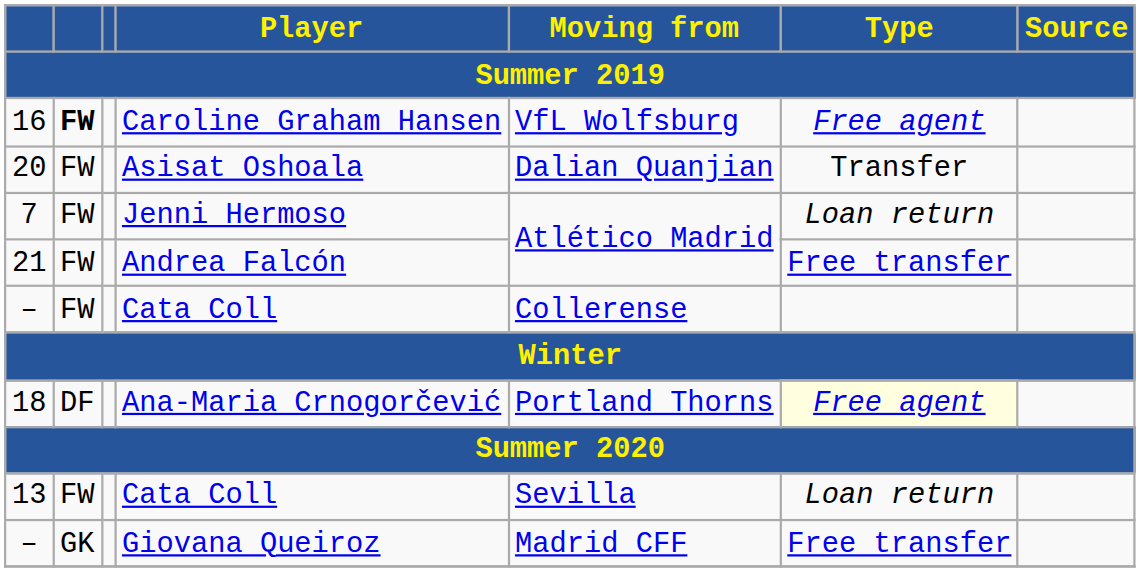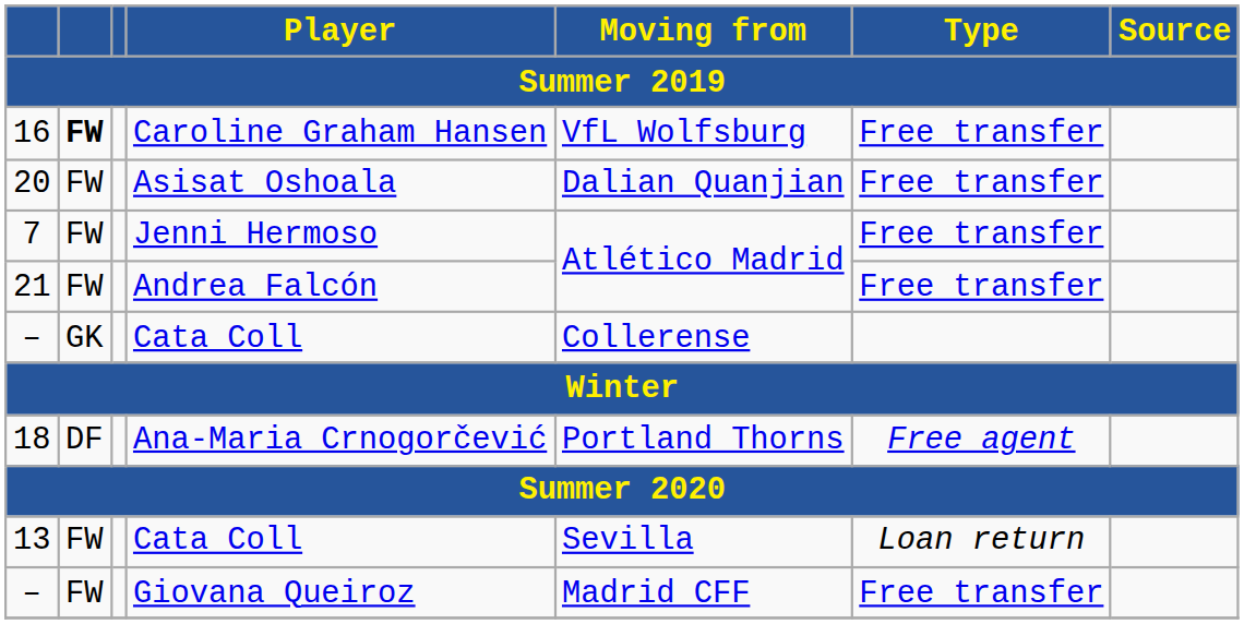16 | Type: Free agent -> Free transfer
20 | Type: Transfer -> Free transfer
7 | Type: Loan return -> Free transfer
– / Cata Coll | column 2: FW -> GK
18 | Type: lightyellow background -> no background
– / Giovana Queiroz | column 2: GK -> FW
